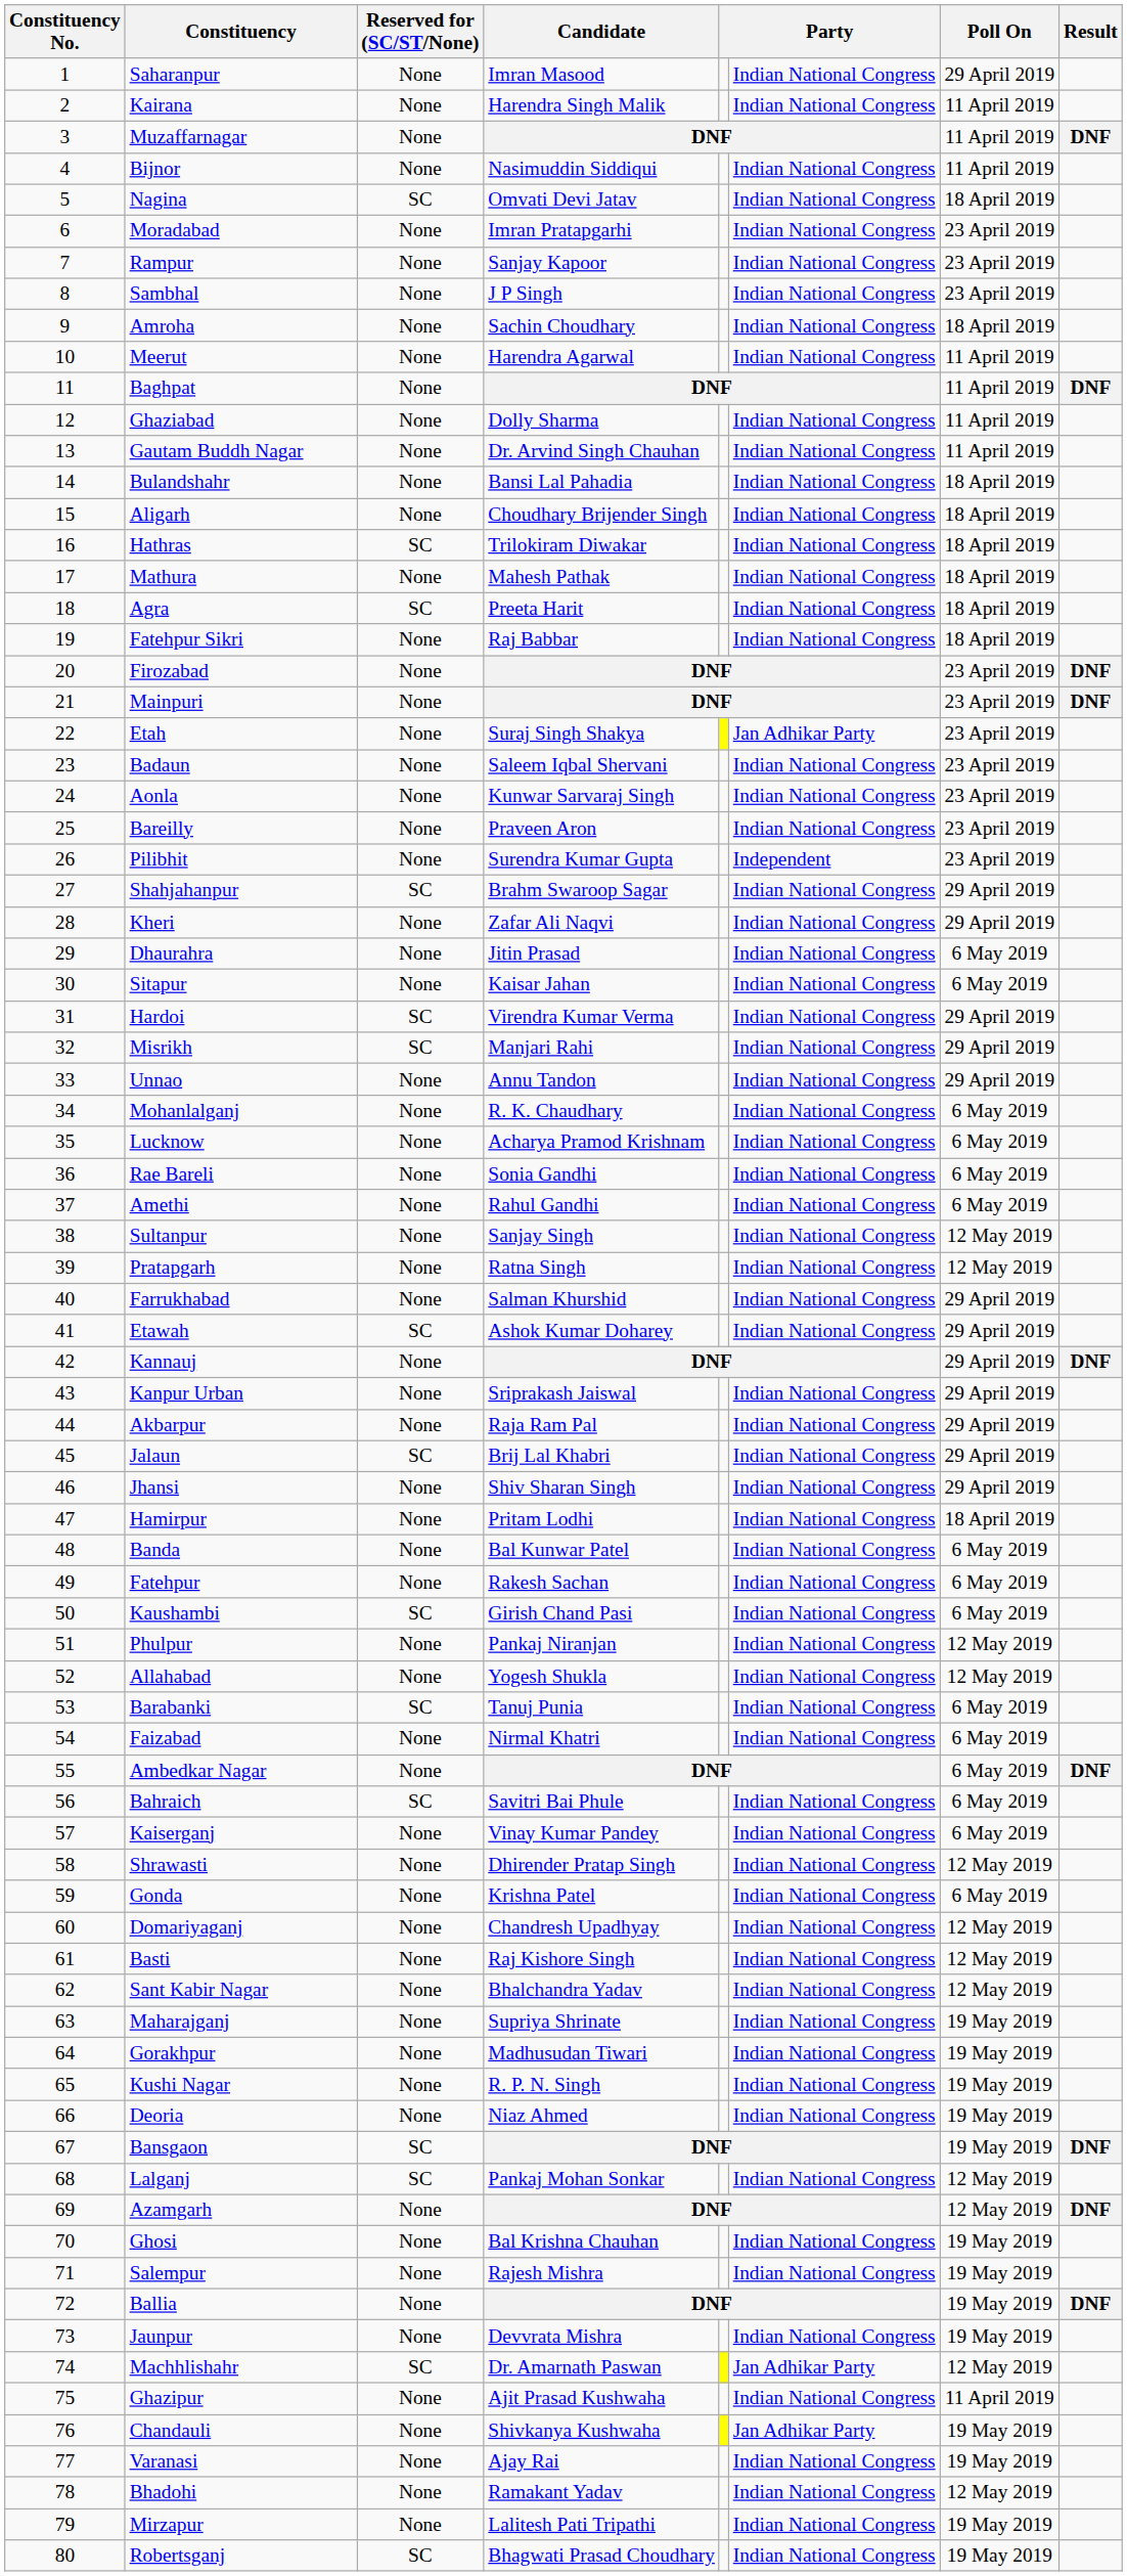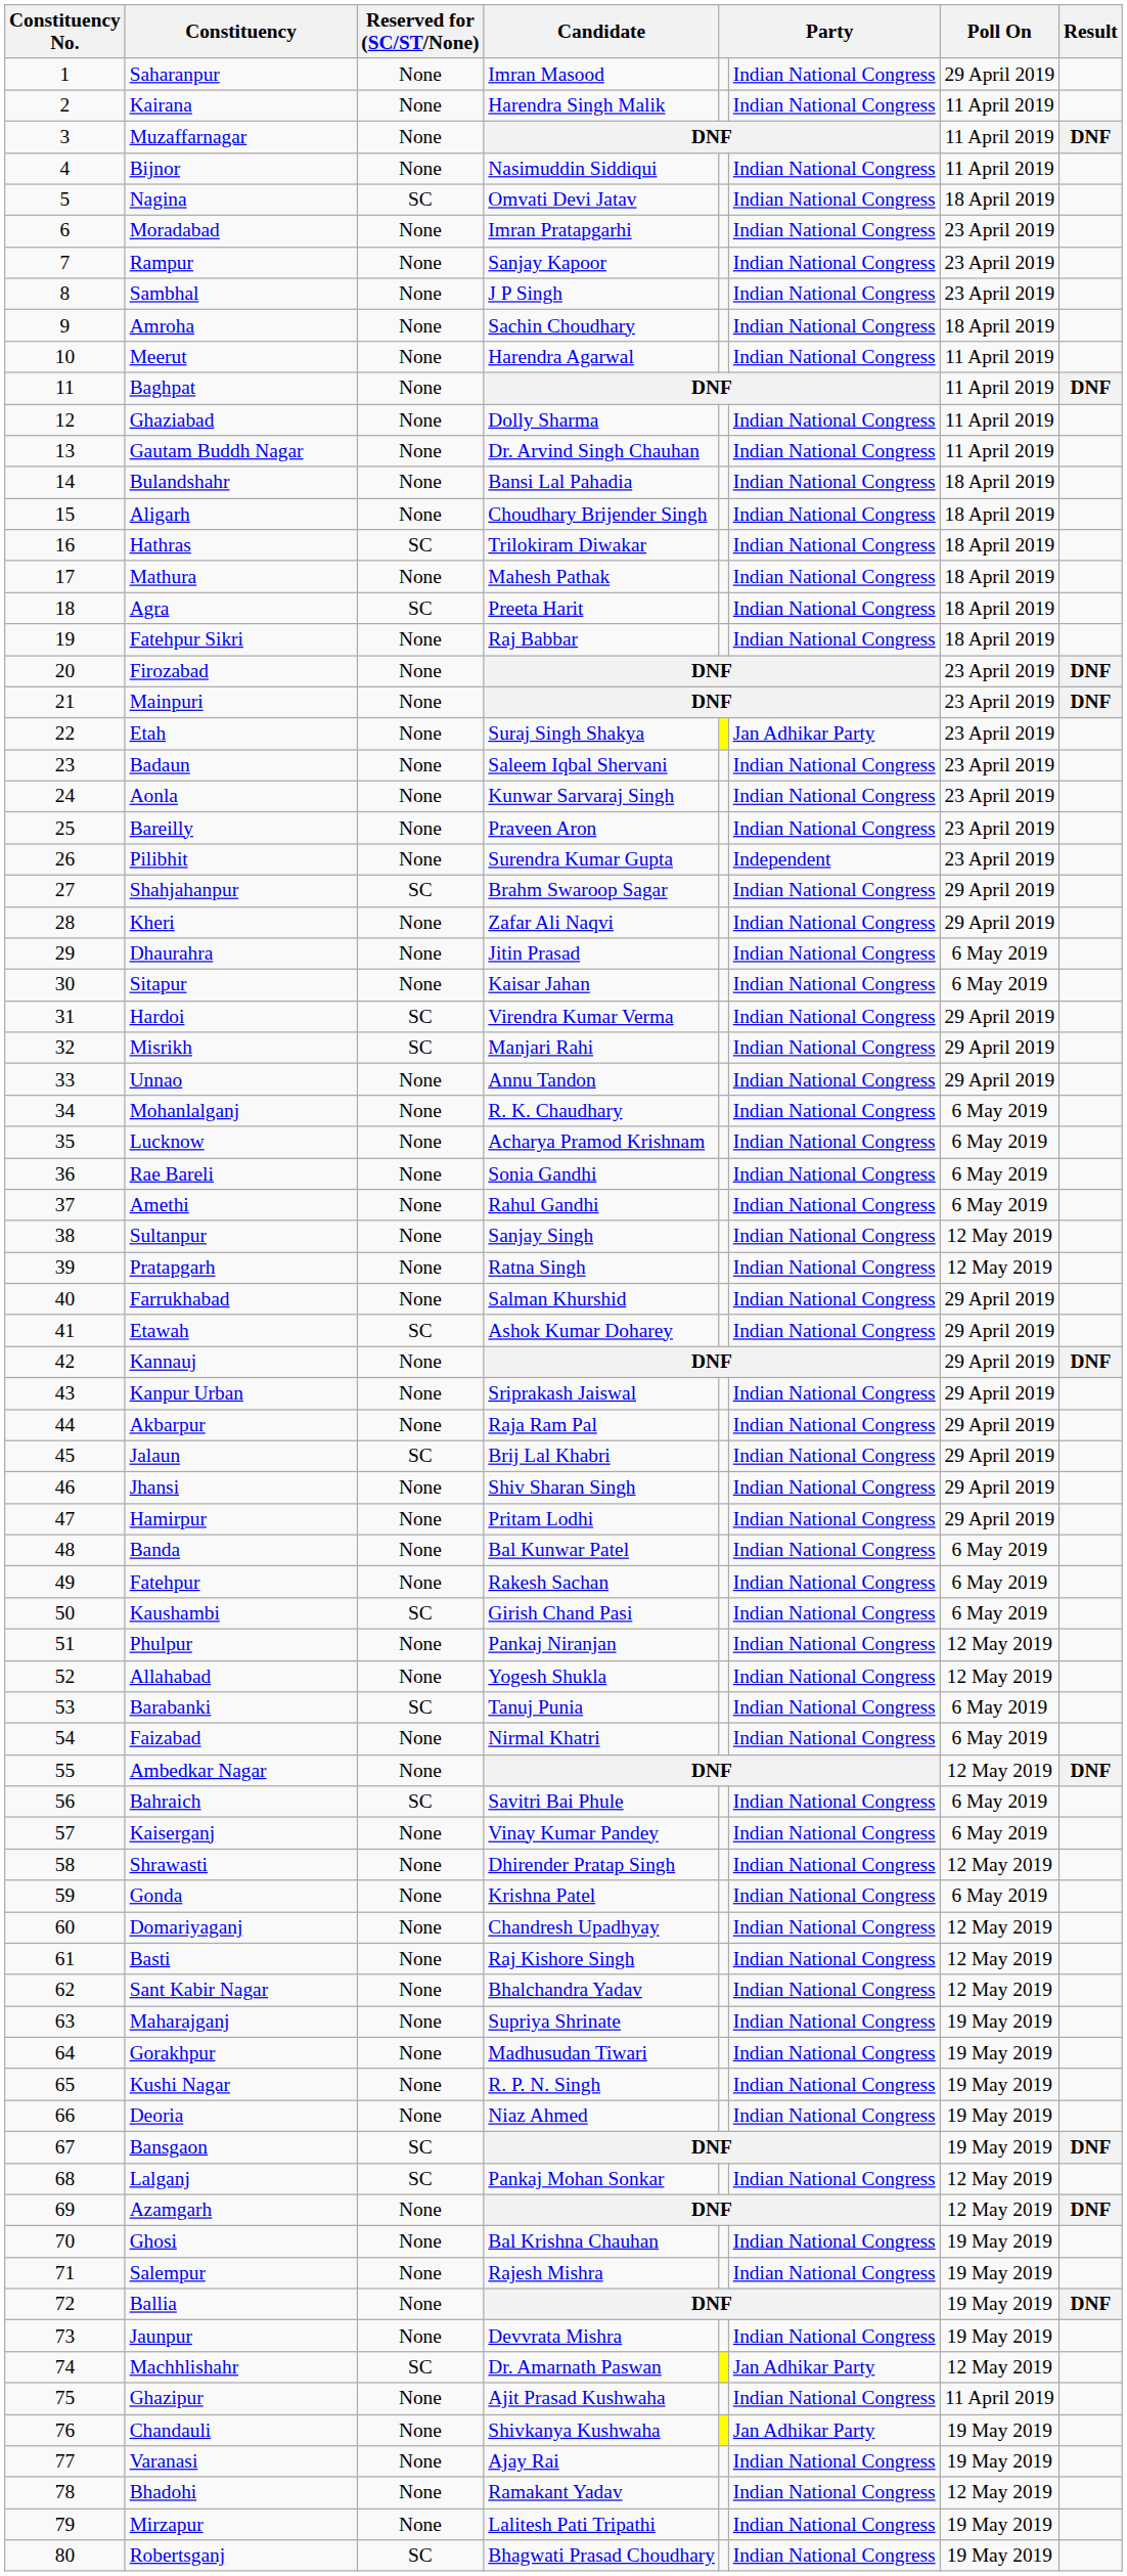Hamirpur | Poll On: 18 April 2019 -> 29 April 2019
Ambedkar Nagar | Poll On: 6 May 2019 -> 12 May 2019
